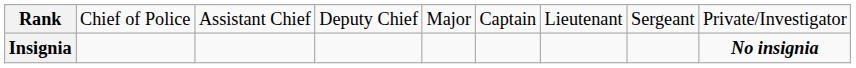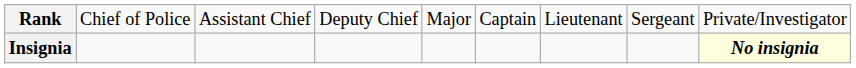Insignia | column 9: no background -> lightyellow background
